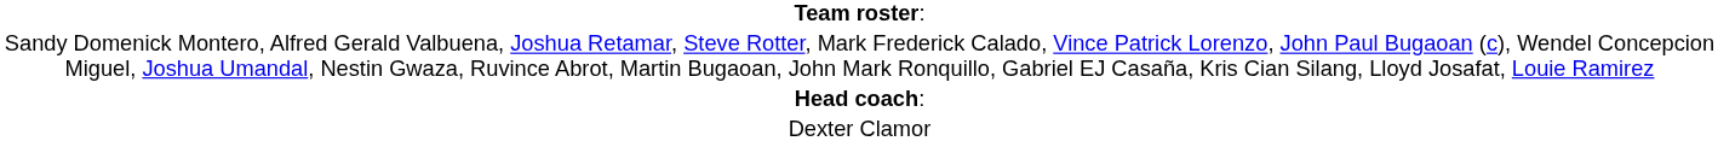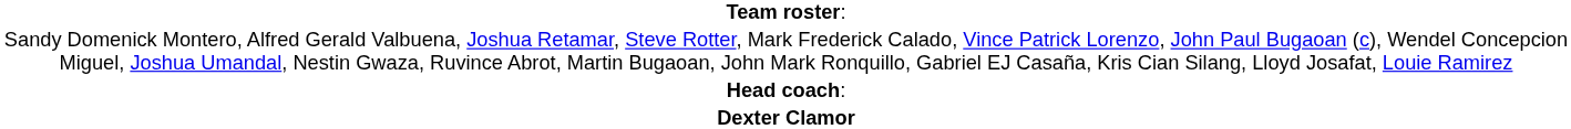row 4 | column 1: normal -> bold
